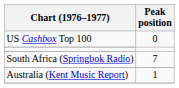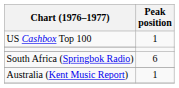row 2 | Peak position: 0 -> 1
row 4 | Peak position: 7 -> 6
